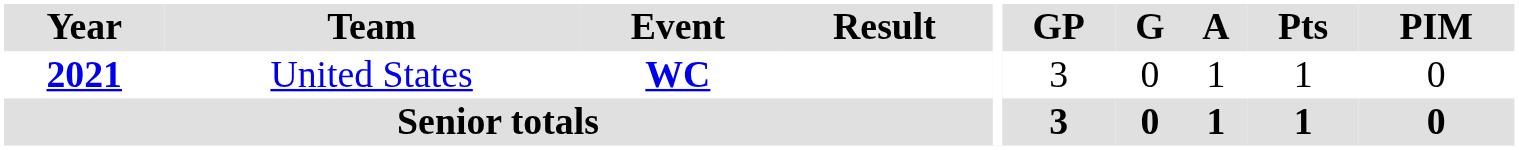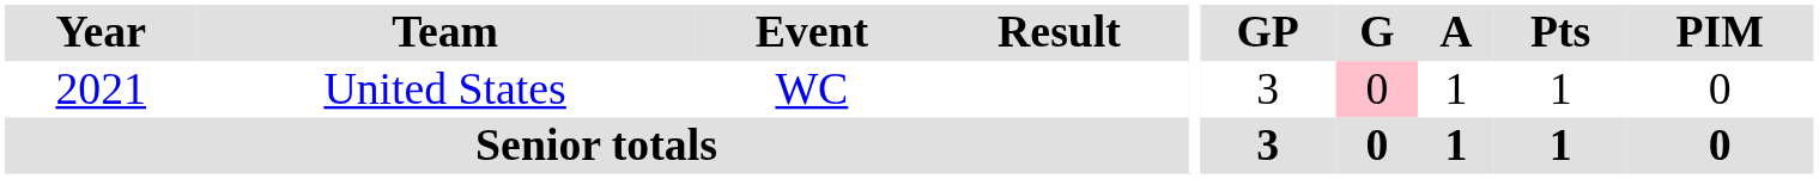United States | Year: bold -> normal
United States | Event: bold -> normal
United States | G: no background -> pink background
